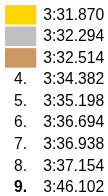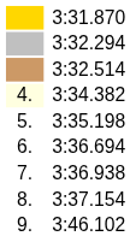3:34.382 | column 1: no background -> lightyellow background
3:46.102 | column 1: bold -> normal
